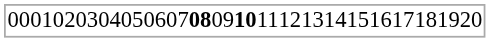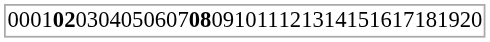00 | column 3: normal -> bold
00 | column 11: bold -> normal
